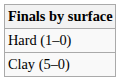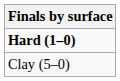row 2 | column 1: normal -> bold
